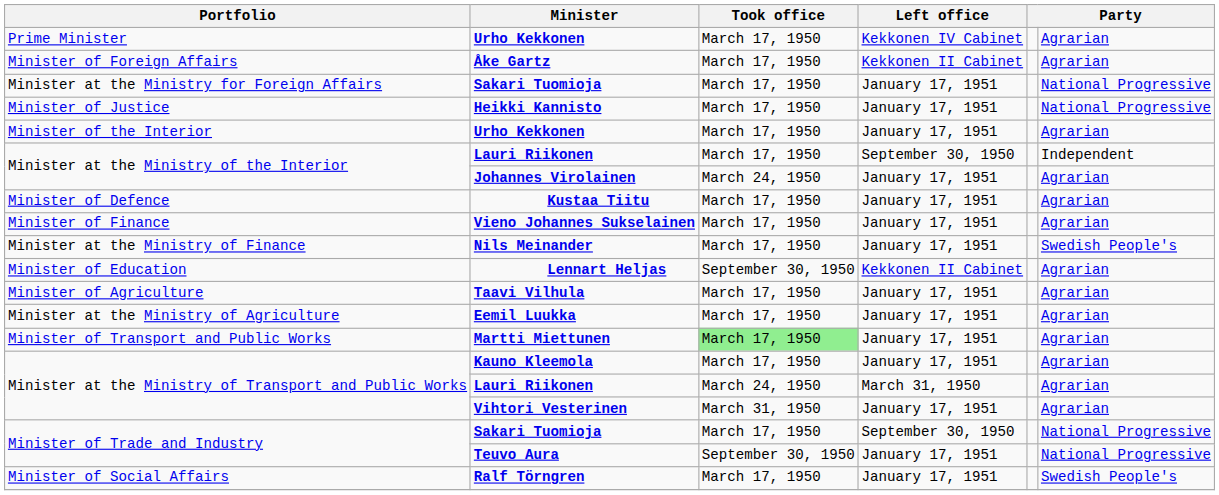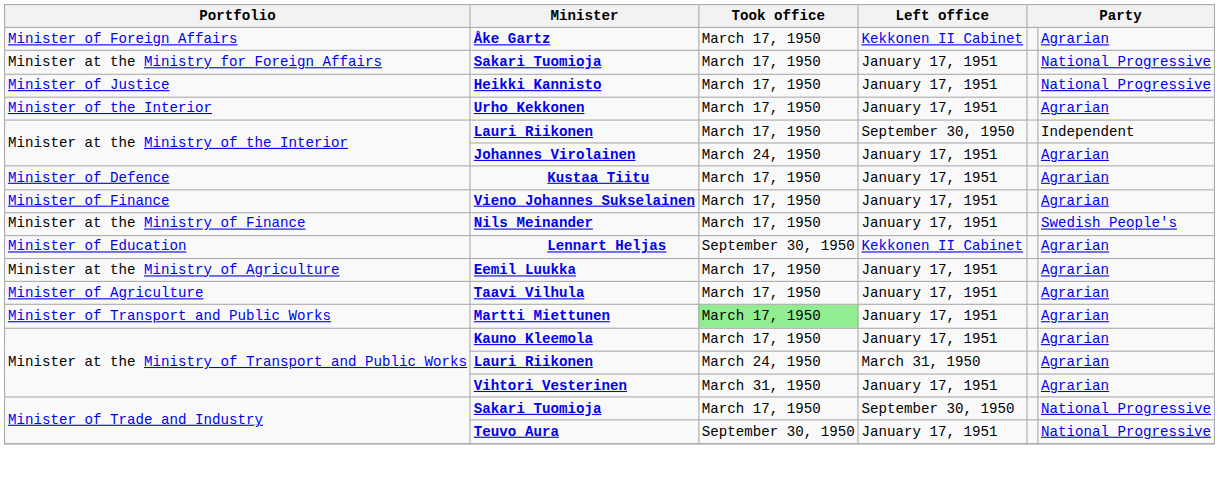- row: Prime Minister | Urho Kekkonen | March 17, 1950 | Kekkonen IV Cabinet | Agrarian
rows swapped: Taavi Vilhula <-> Eemil Luukka
- row: Minister of Social Affairs | Ralf Törngren | March 17, 1950 | January 17, 1951 | Swedish People's
